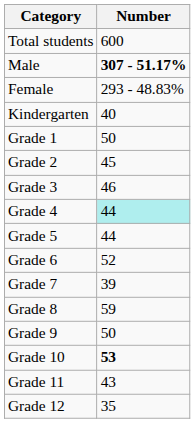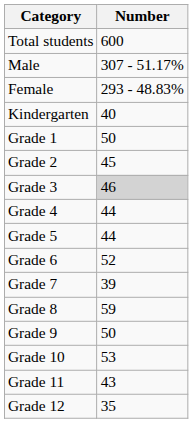Male | Number: bold -> normal
Grade 3 | Number: no background -> lightgrey background
Grade 4 | Number: paleturquoise background -> no background
Grade 10 | Number: bold -> normal
